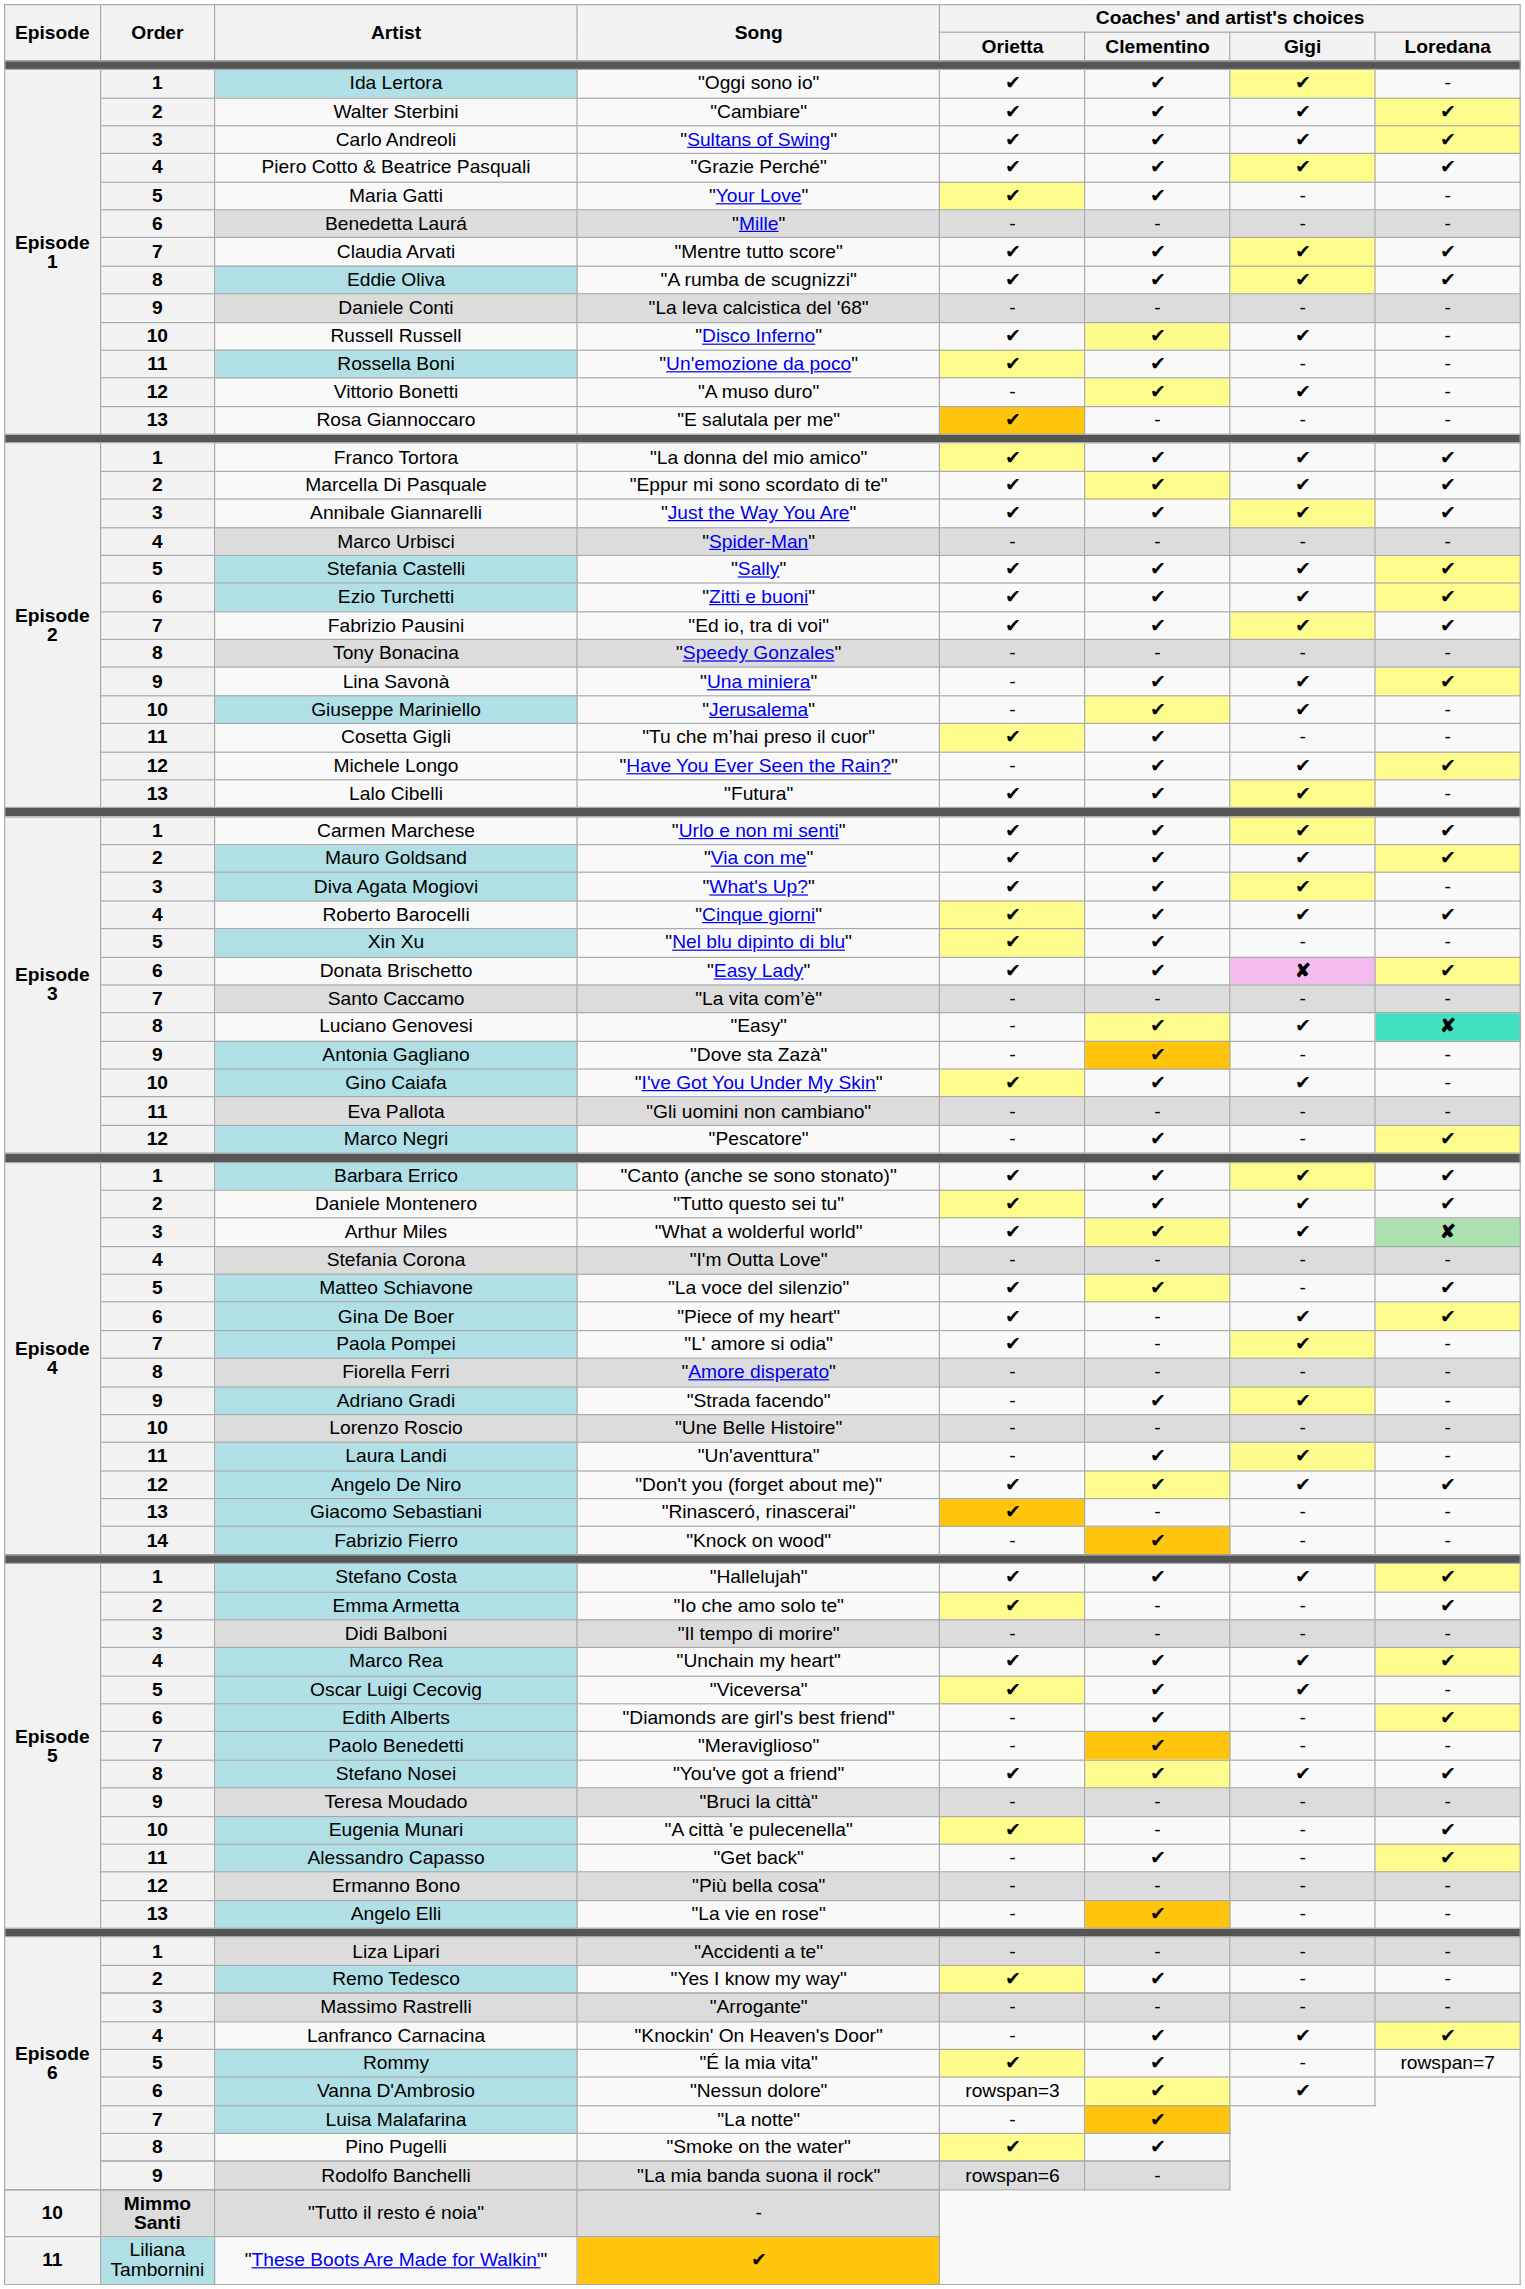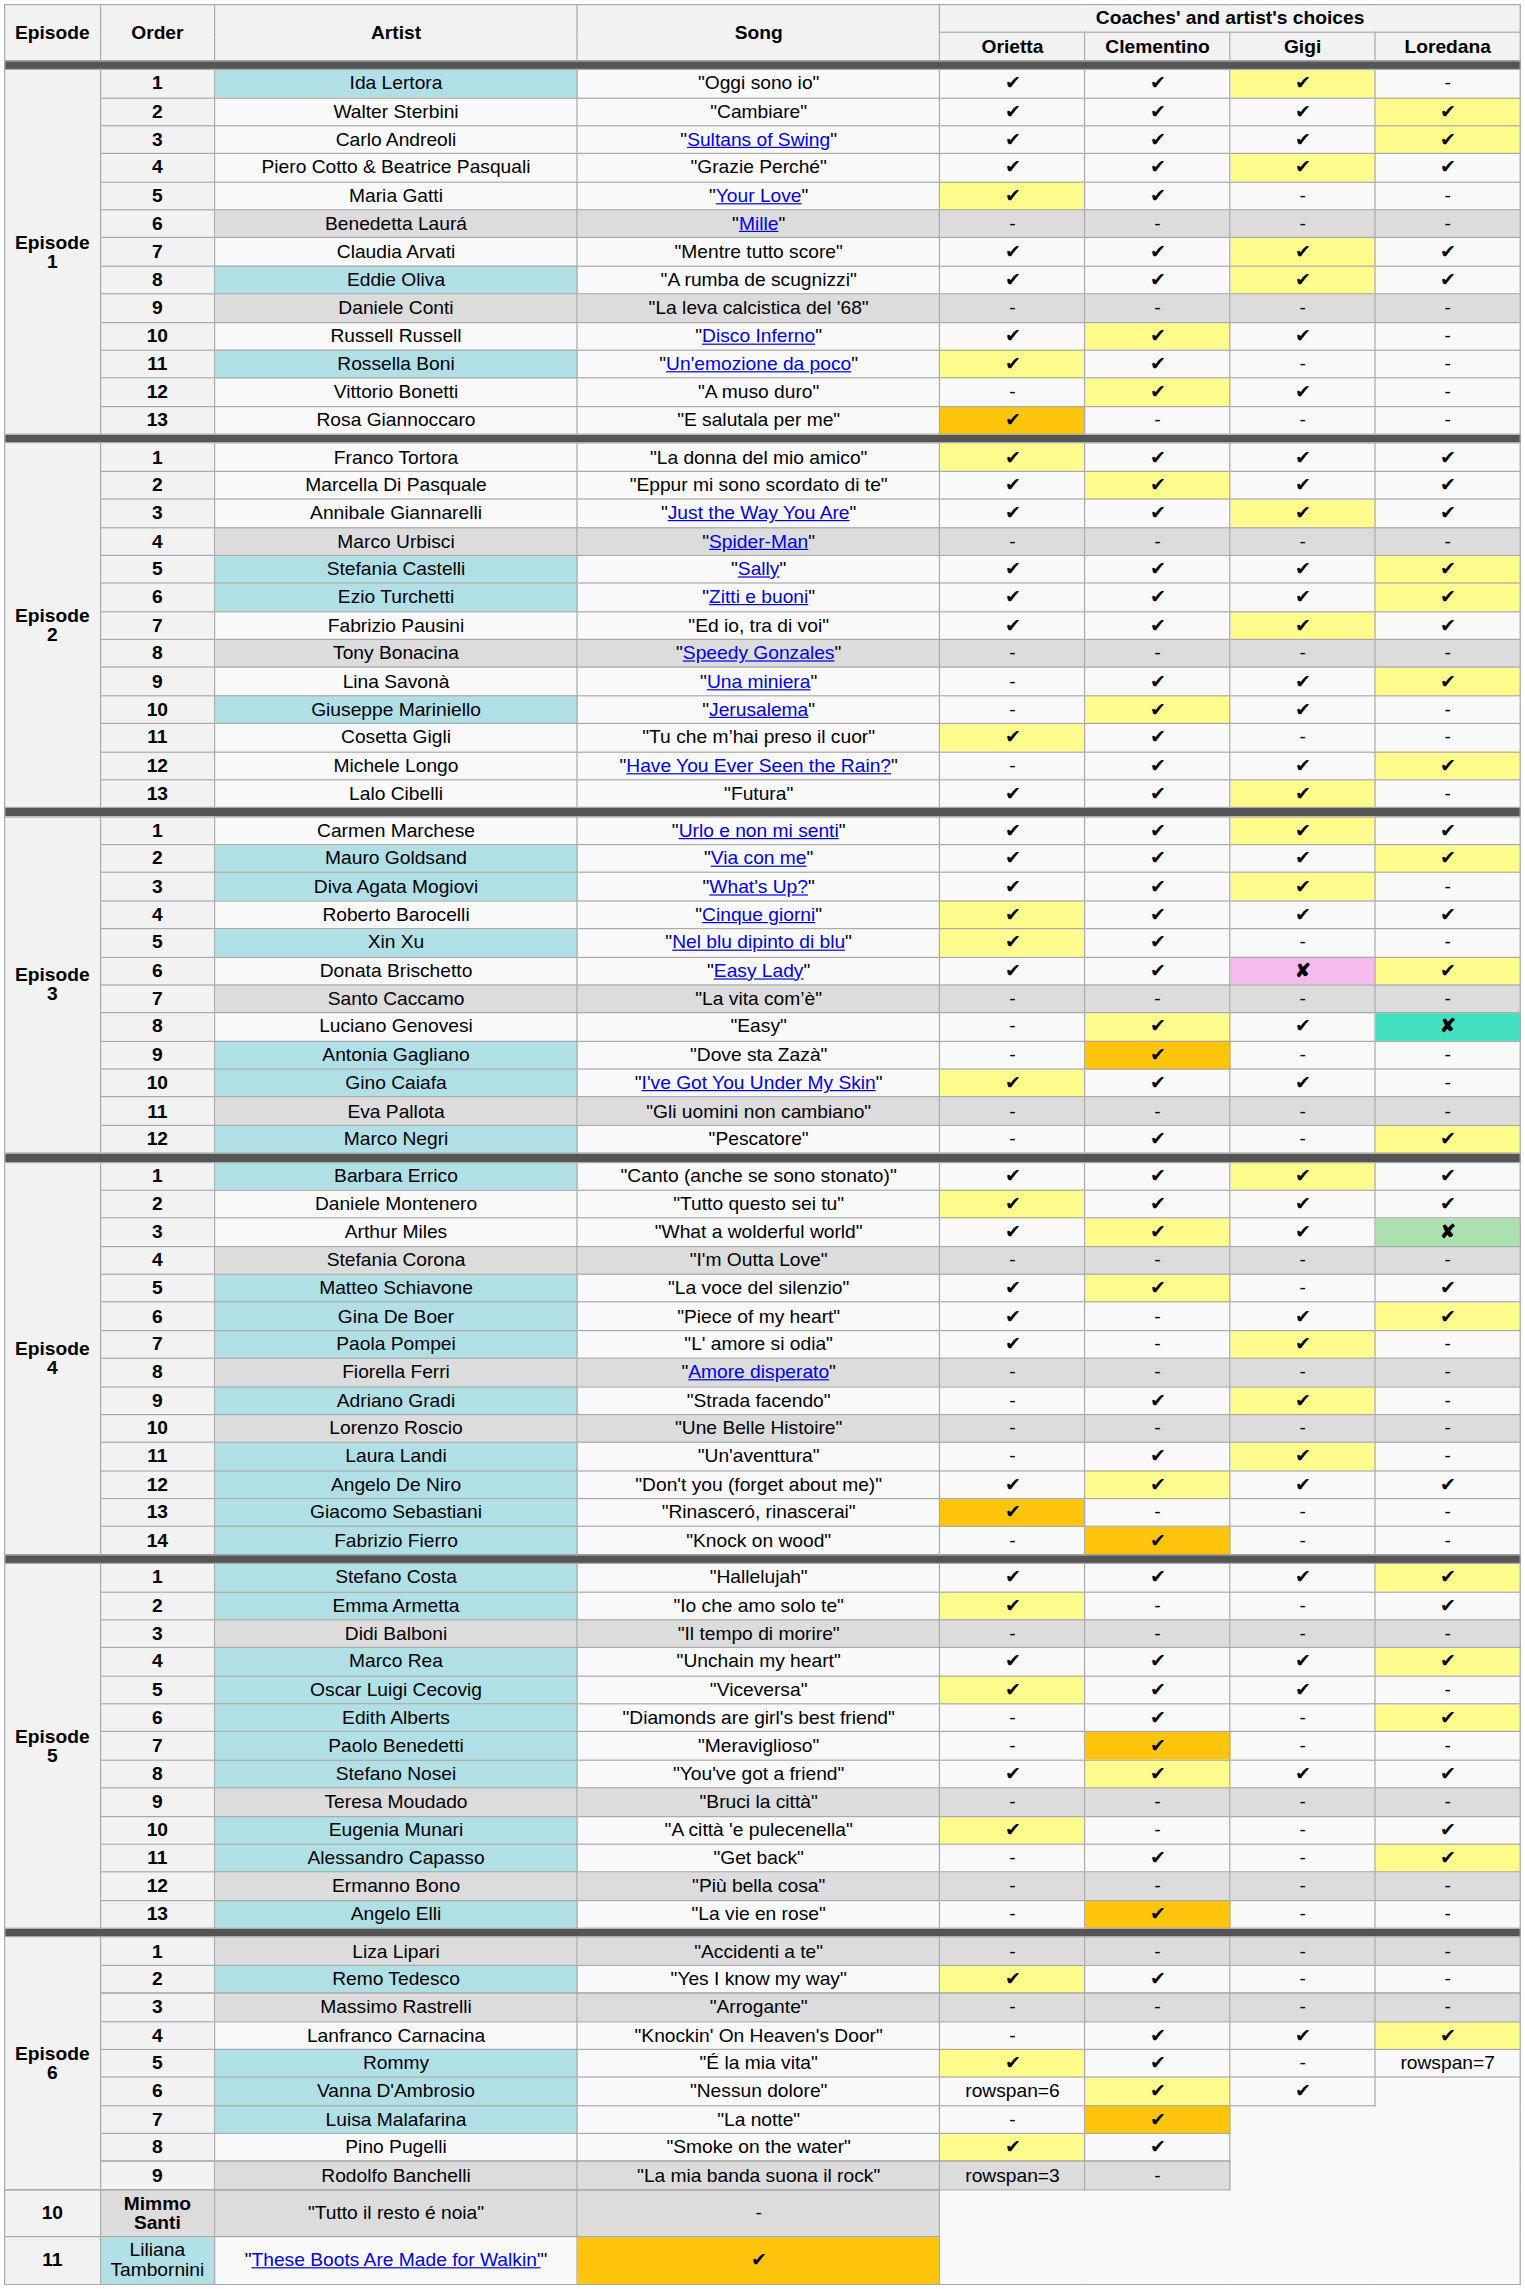Vanna D'Ambrosio | Coaches' and artist's choices / Orietta: rowspan=3 -> rowspan=6
Rodolfo Banchelli | Coaches' and artist's choices / Orietta: rowspan=6 -> rowspan=3
